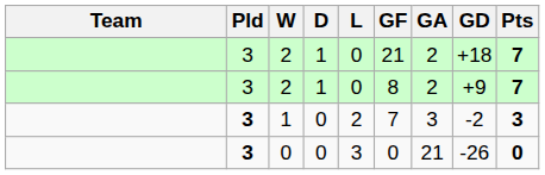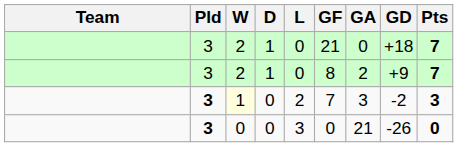row 2 | GA: 2 -> 0
row 4 | W: no background -> lightyellow background
